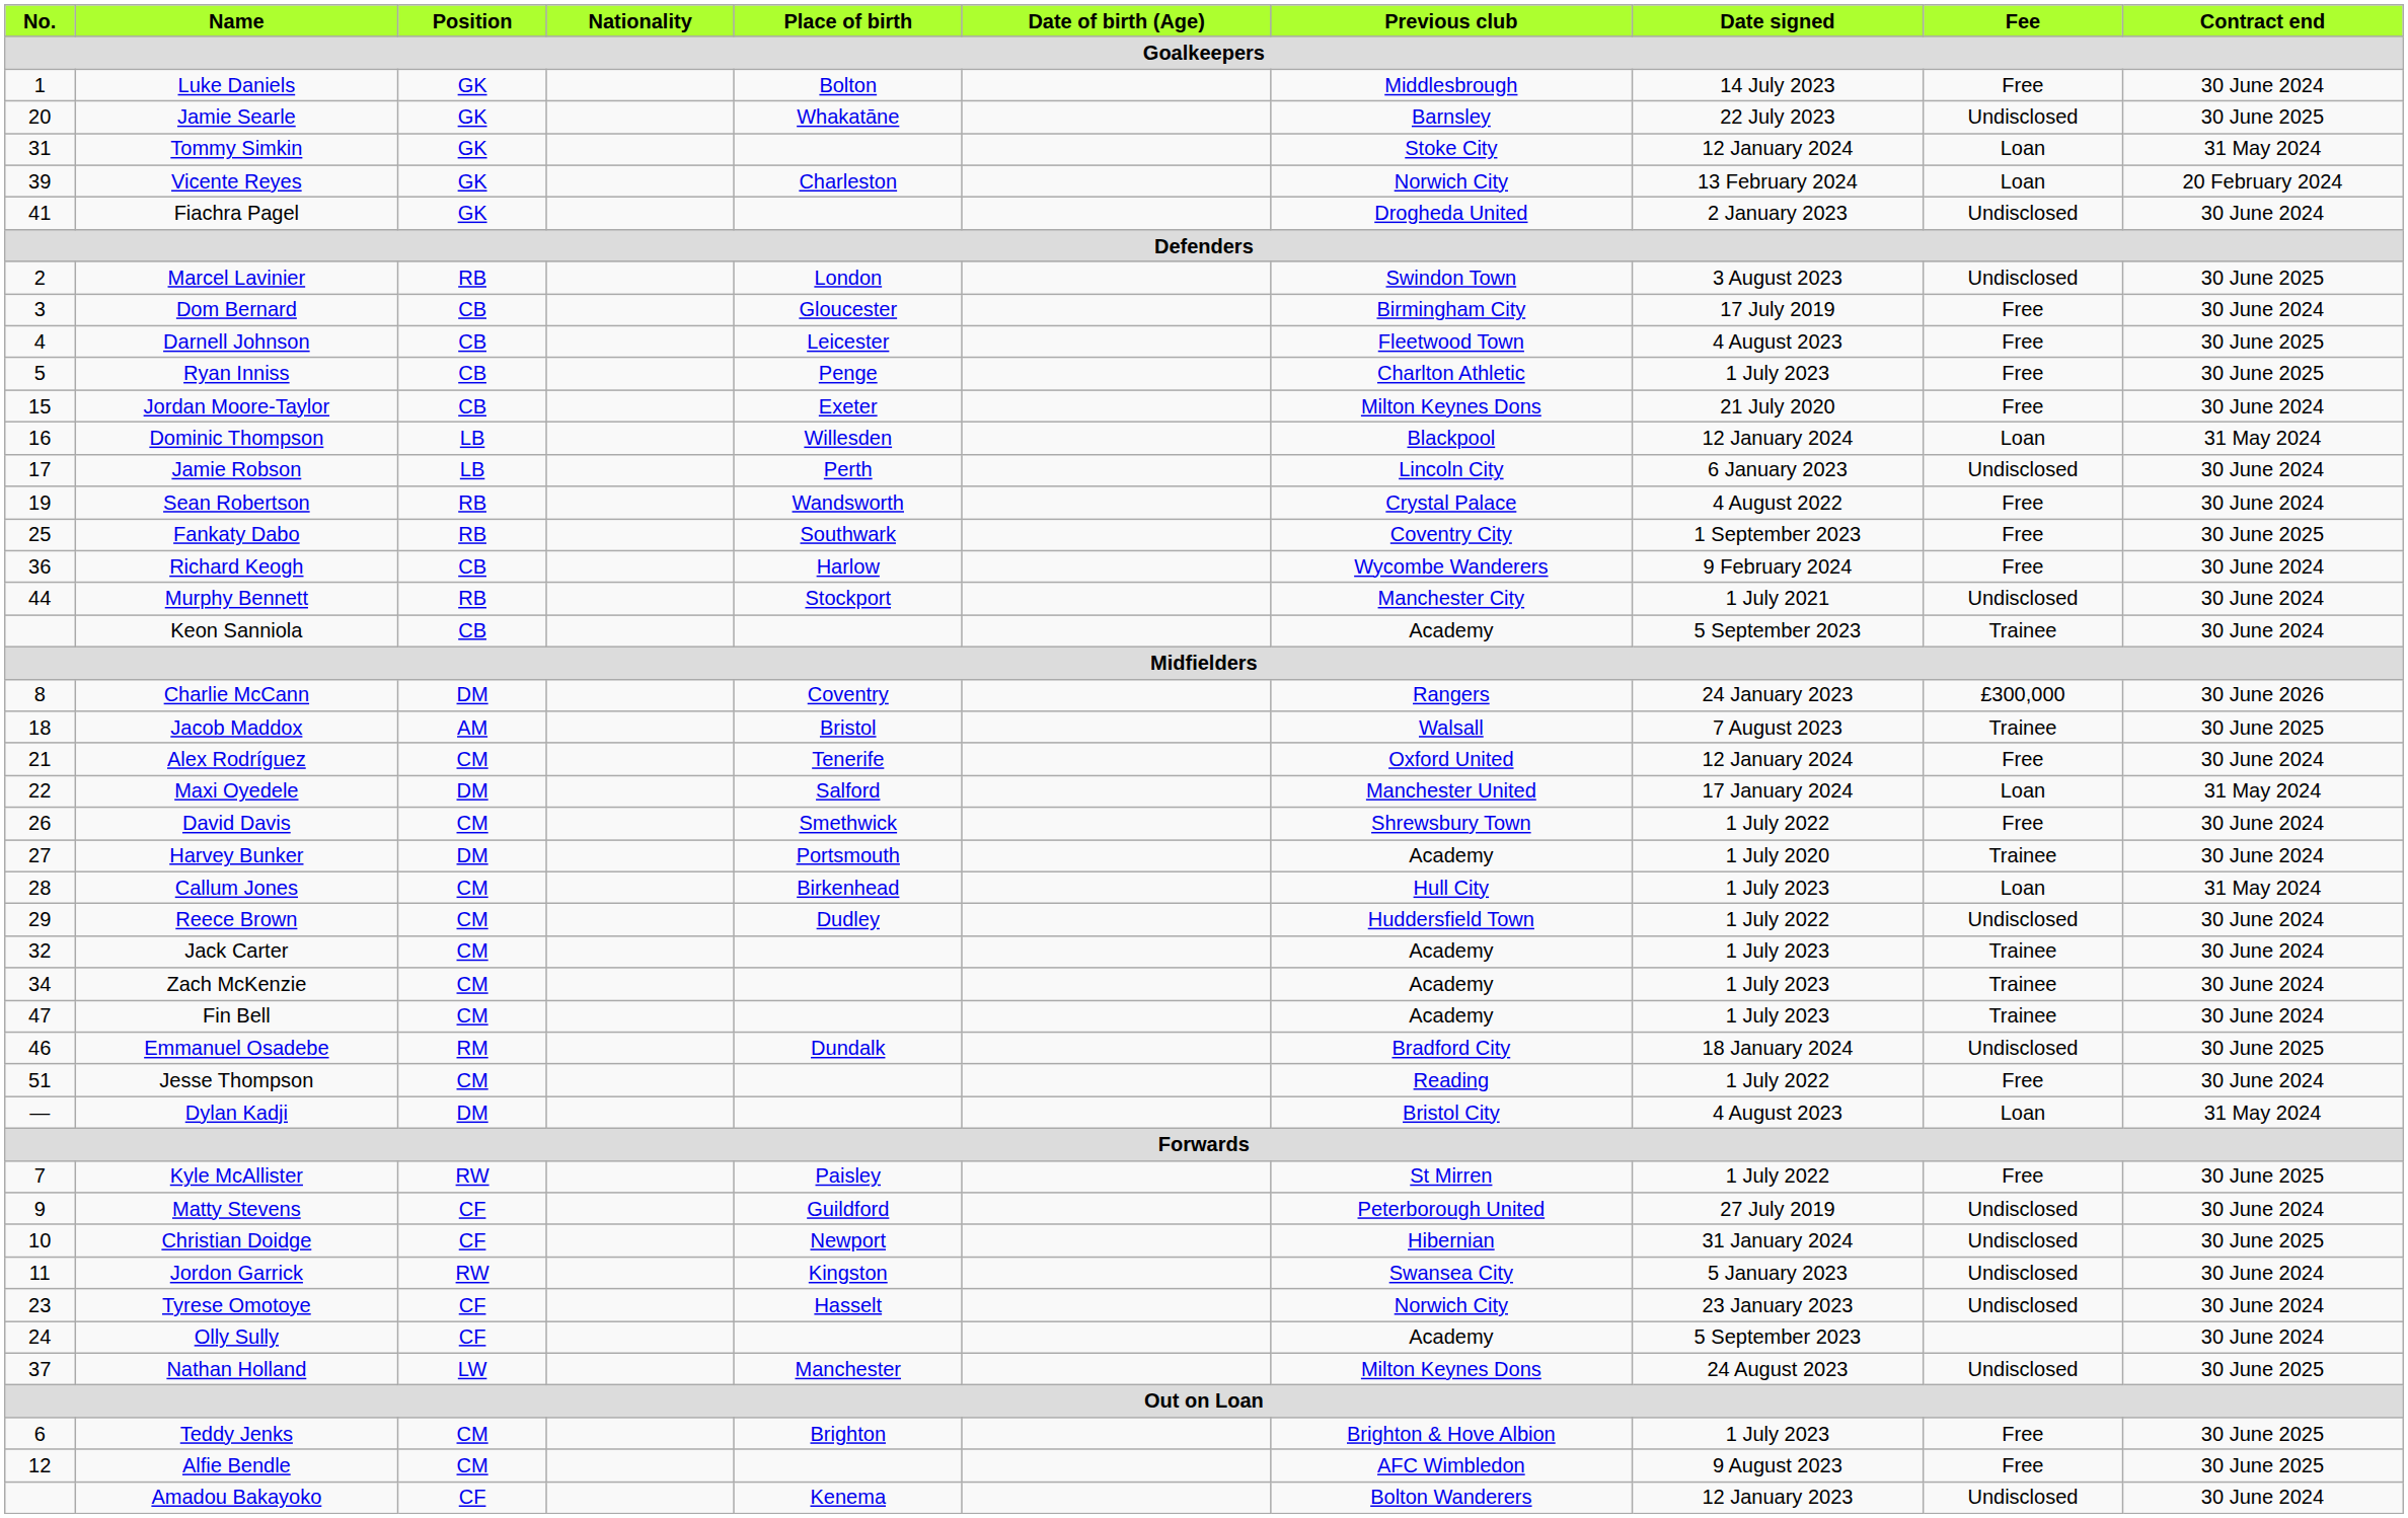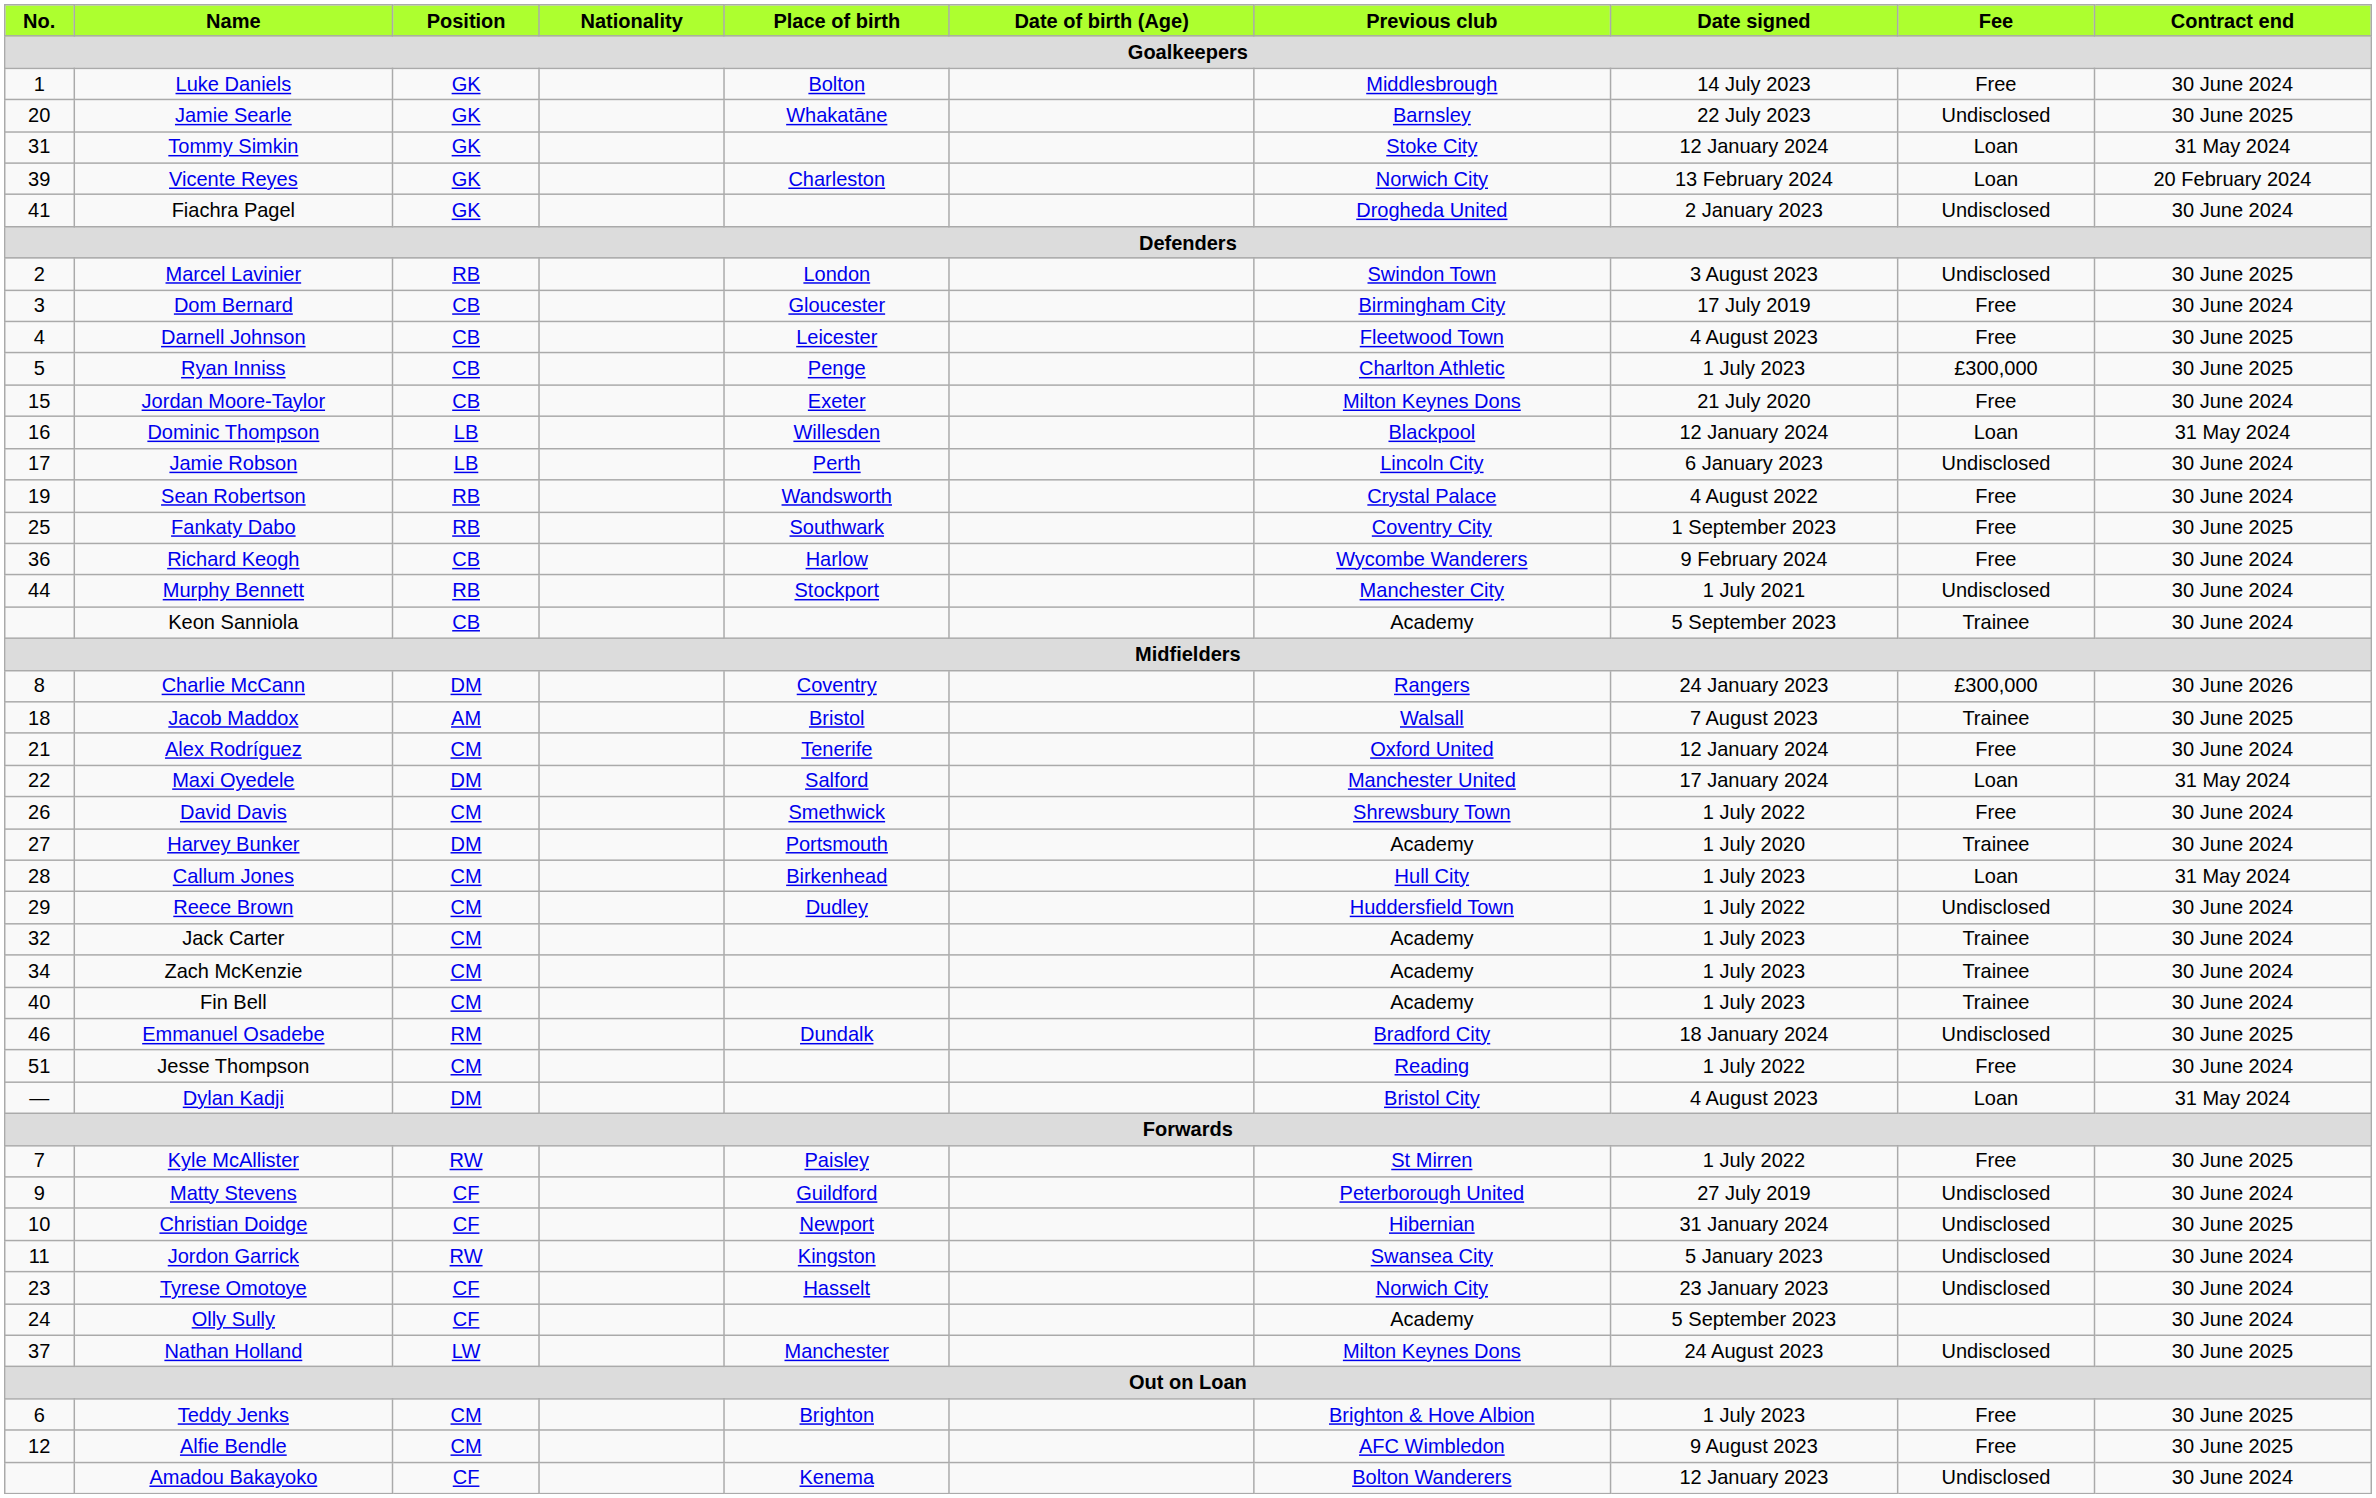Ryan Inniss | Fee: Free -> £300,000
Fin Bell | No.: 47 -> 40
